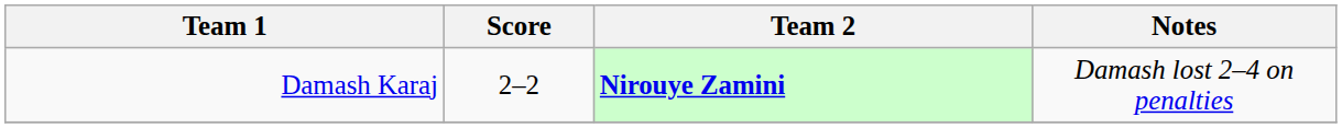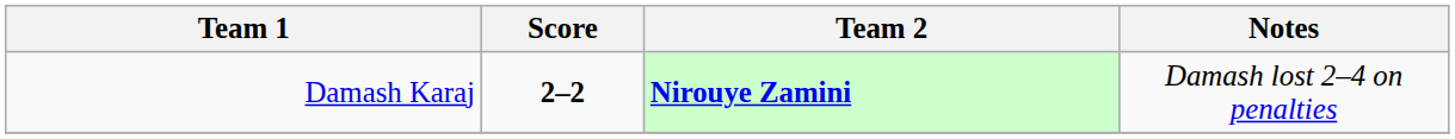Damash Karaj | Score: normal -> bold
